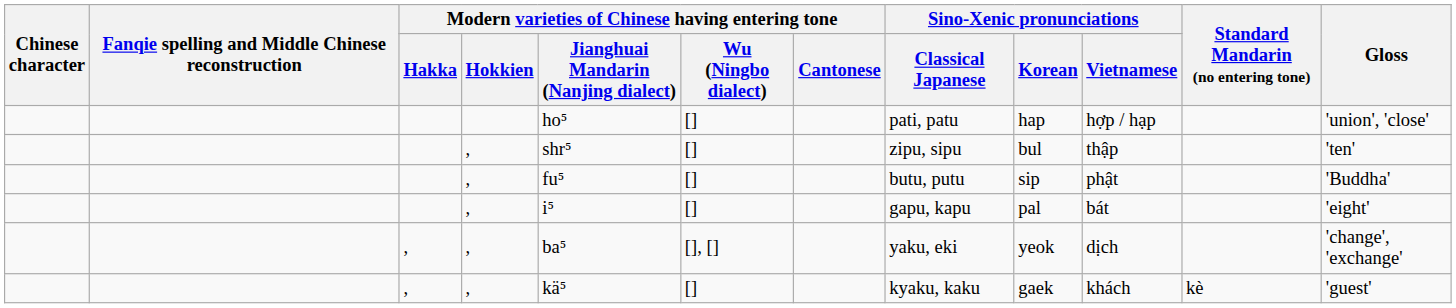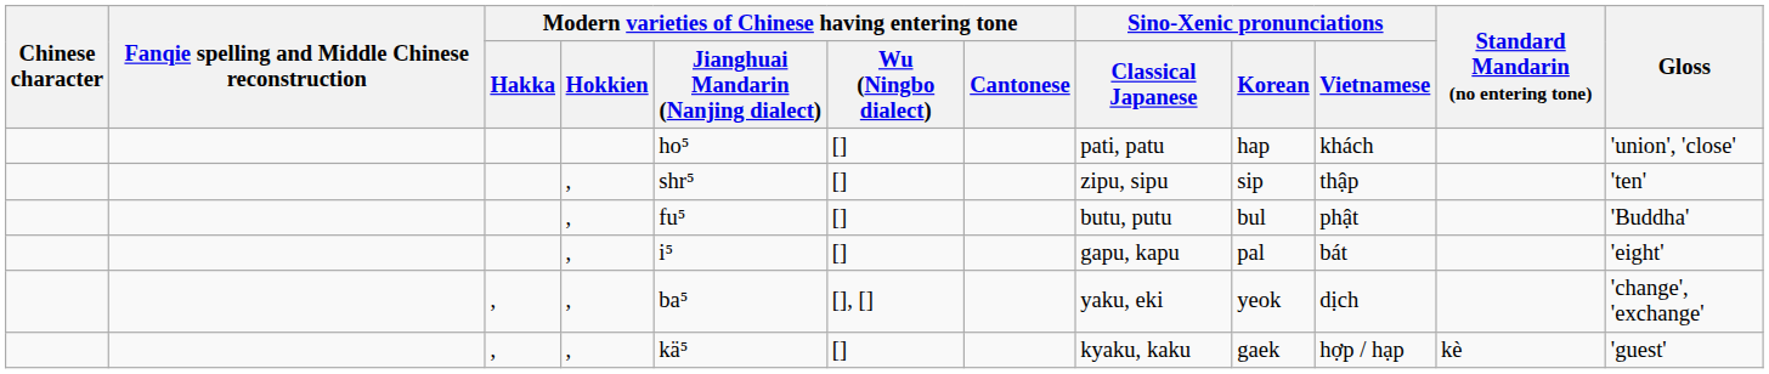row 3 | Sino-Xenic pronunciations / Vietnamese: hợp / hạp -> khách
row 4 | Sino-Xenic pronunciations / Korean: bul -> sip
row 5 | Sino-Xenic pronunciations / Korean: sip -> bul
row 8 | Sino-Xenic pronunciations / Vietnamese: khách -> hợp / hạp
